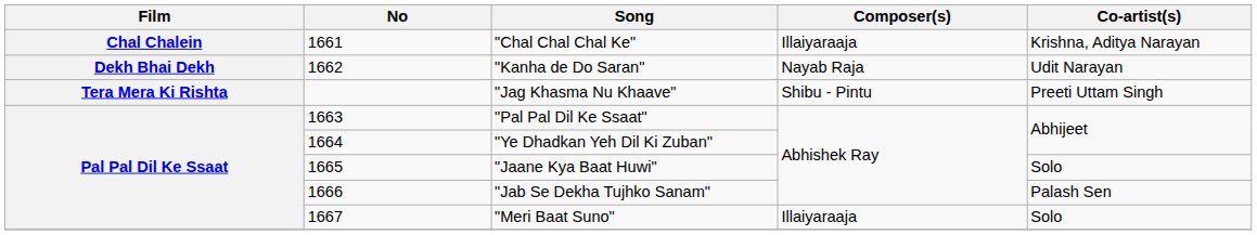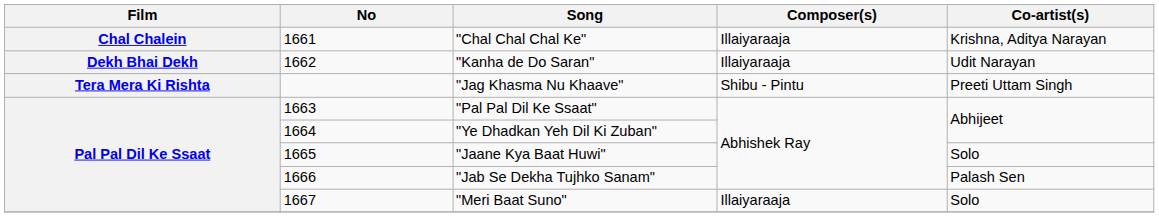"Kanha de Do Saran" | Composer(s): Nayab Raja -> Illaiyaraaja
